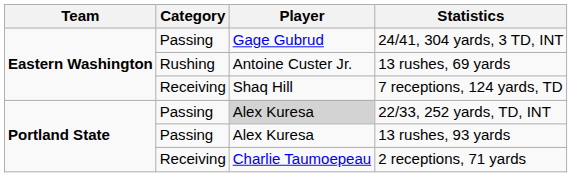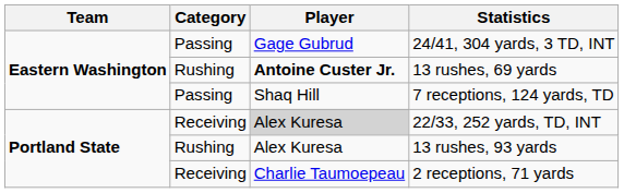13 rushes, 69 yards | Player: normal -> bold
7 receptions, 124 yards, TD | Category: Receiving -> Passing
22/33, 252 yards, TD, INT | Category: Passing -> Receiving
13 rushes, 93 yards | Category: Passing -> Rushing
